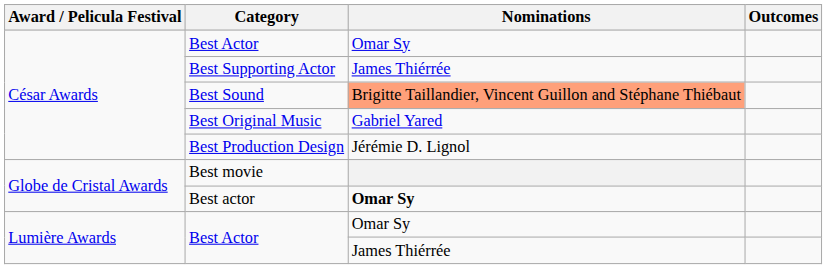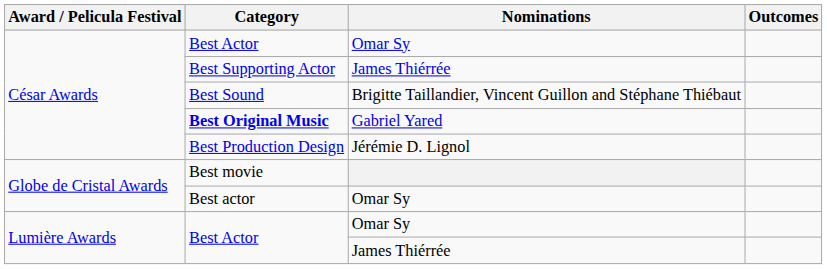Best Sound | Nominations: lightsalmon background -> no background
Best Original Music | Category: normal -> bold
Best actor | Nominations: bold -> normal
